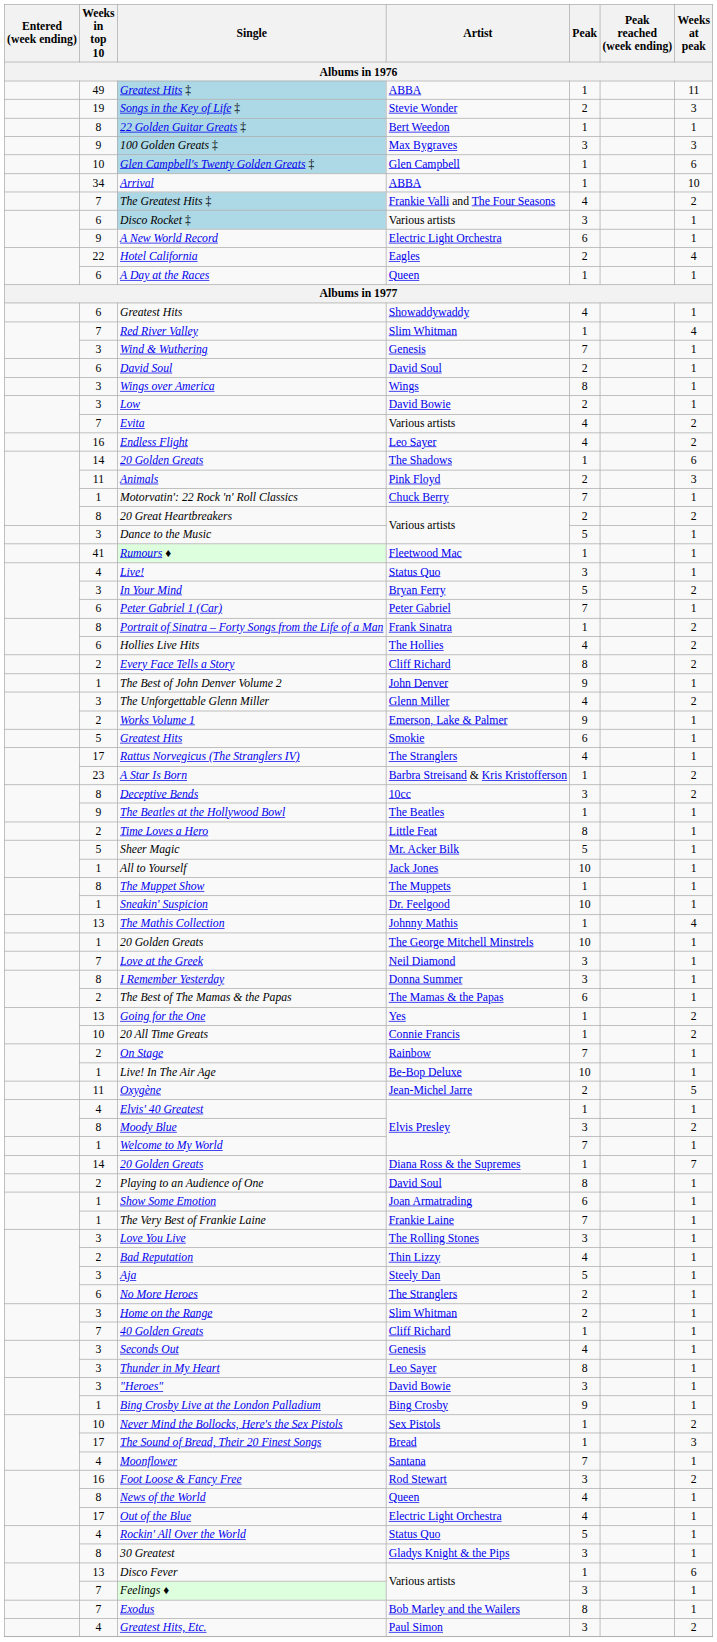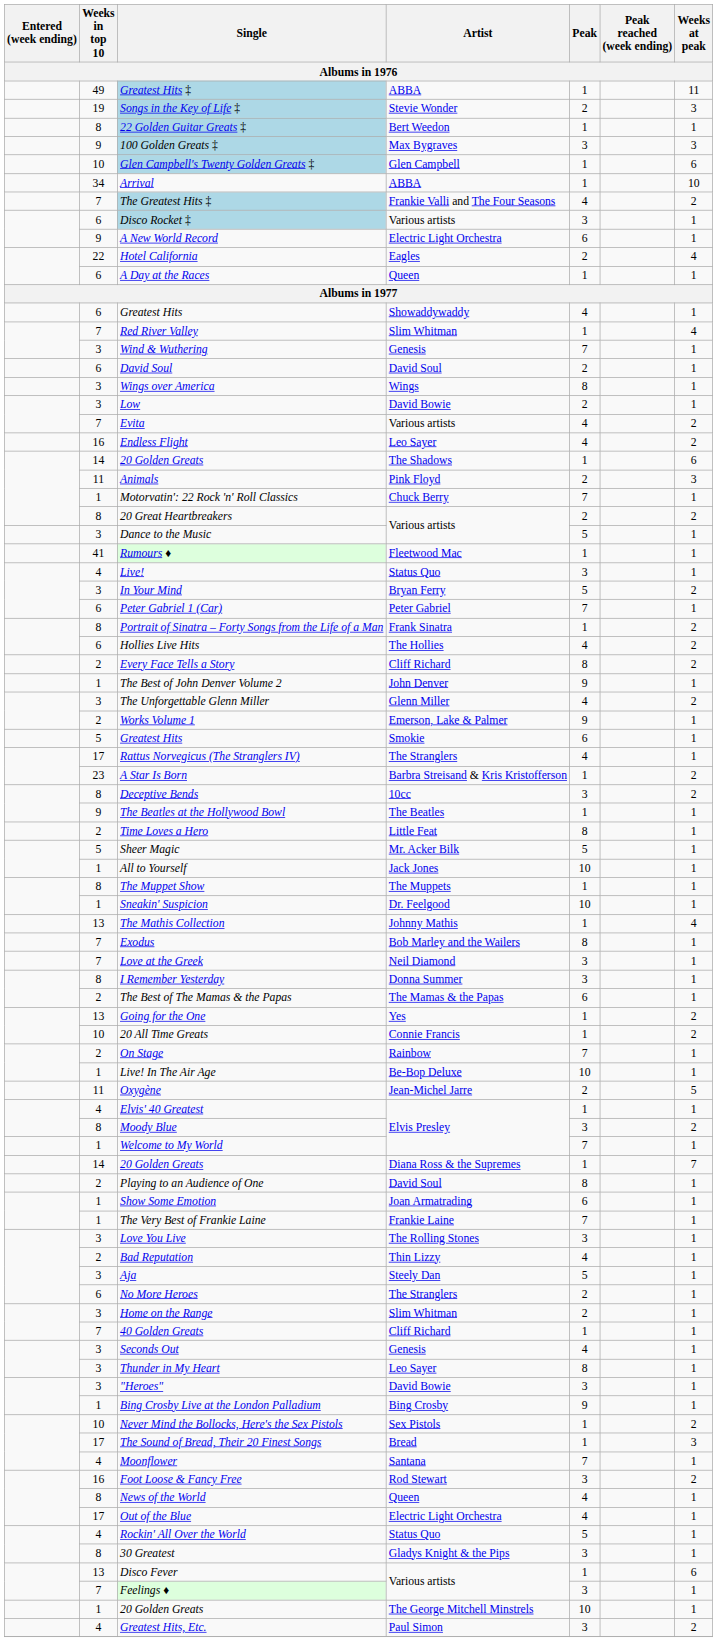rows swapped: Exodus <-> 20 Golden Greats / The George Mitchell Minstrels
